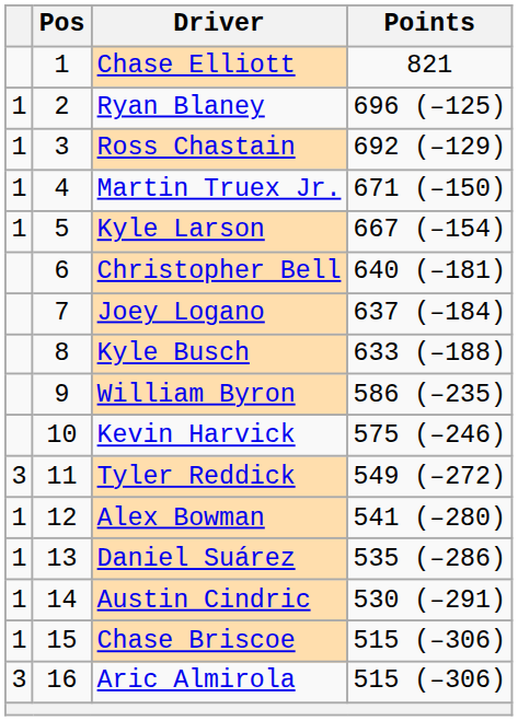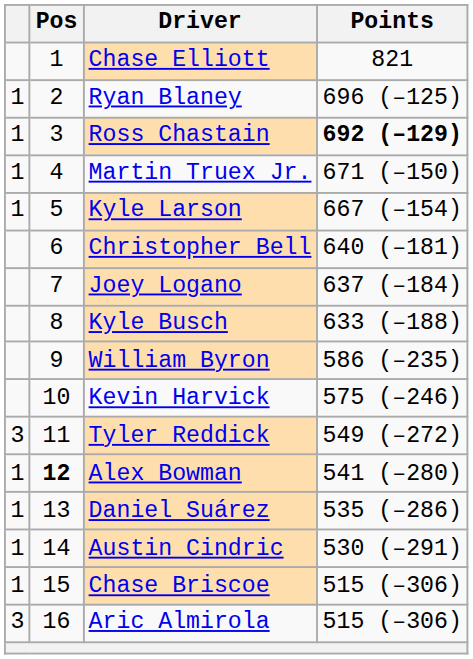Ross Chastain | Points: normal -> bold
Alex Bowman | Pos: normal -> bold
